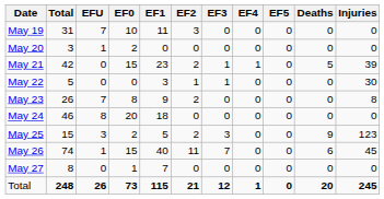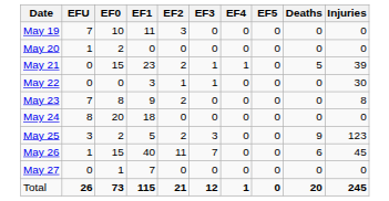- column: Total | 31 | 3 | 42 | 5 | 26 | 46 | 15 | 74 | 8 | 248
